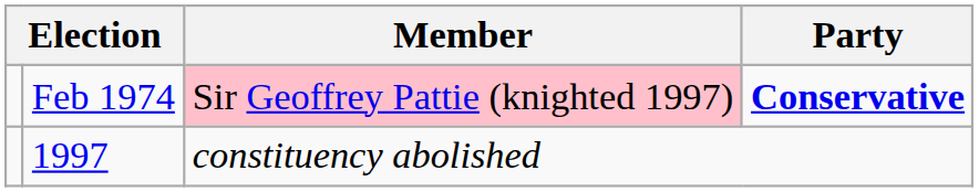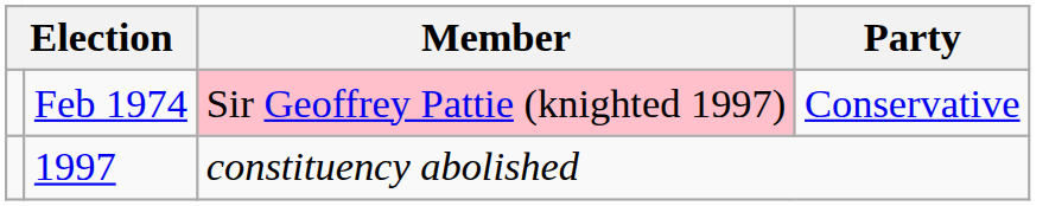Feb 1974 | Party: bold -> normal
